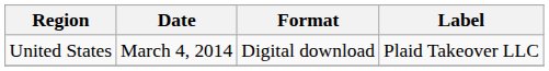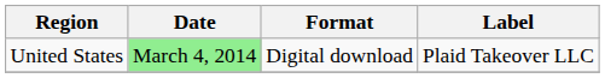United States | Date: no background -> lightgreen background
